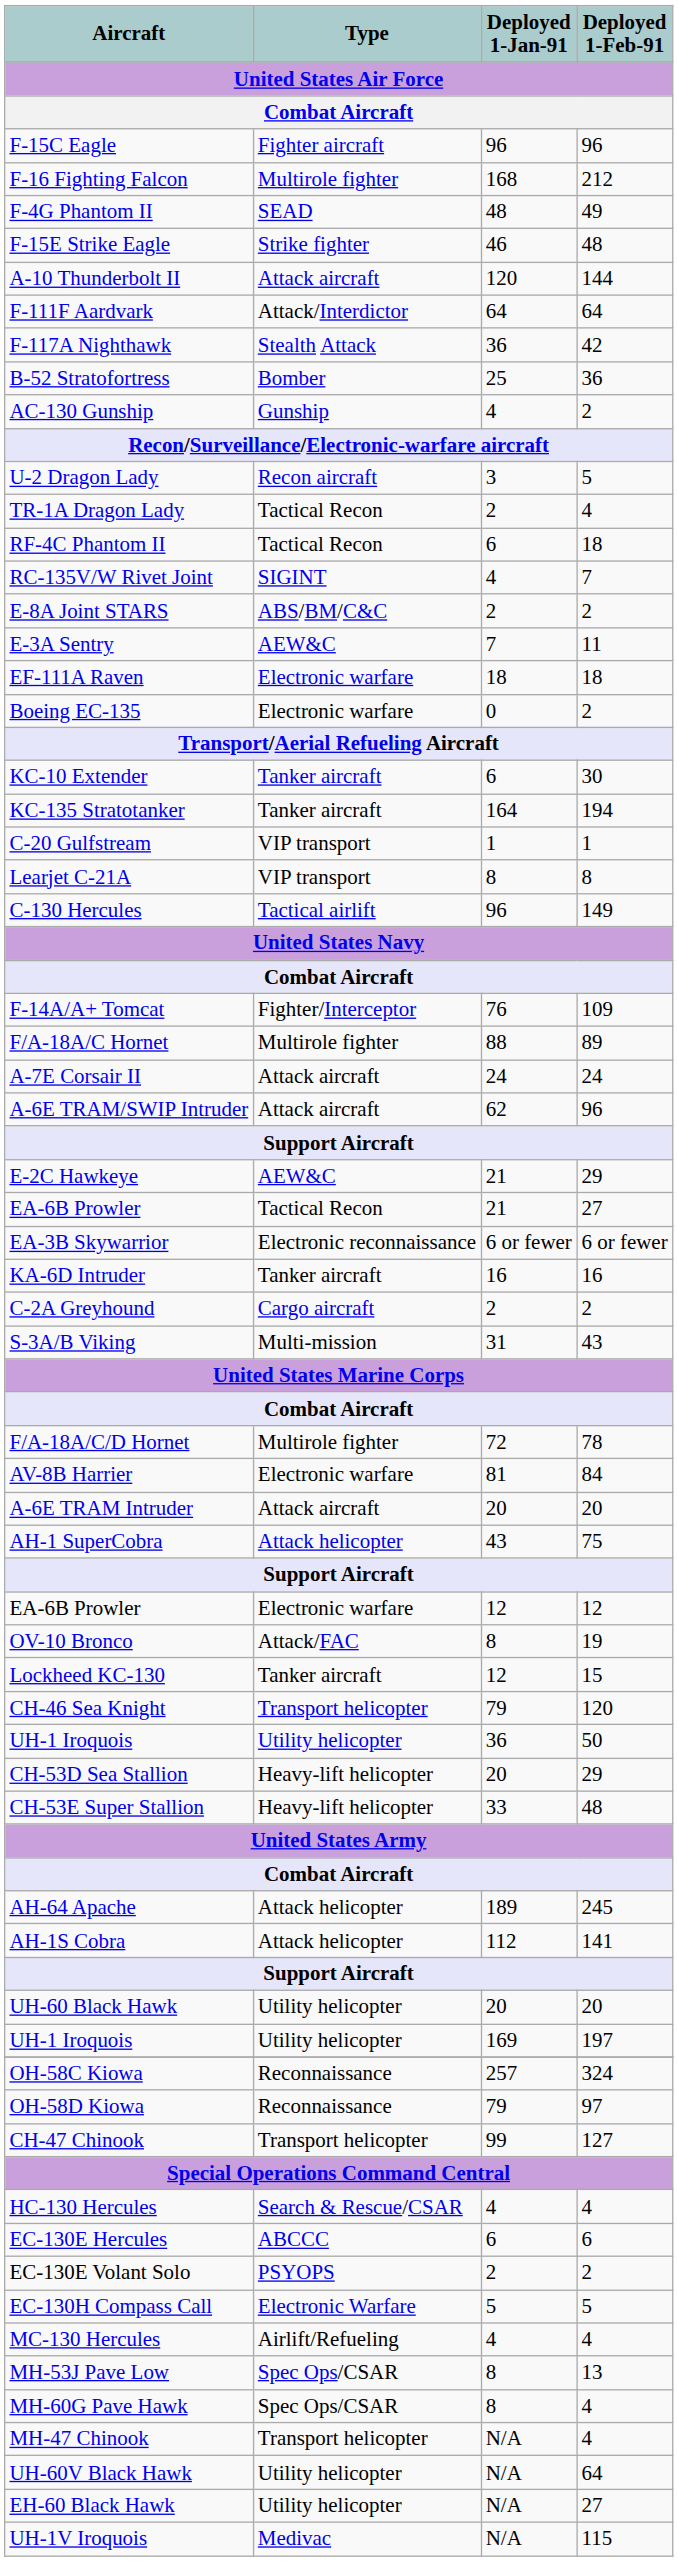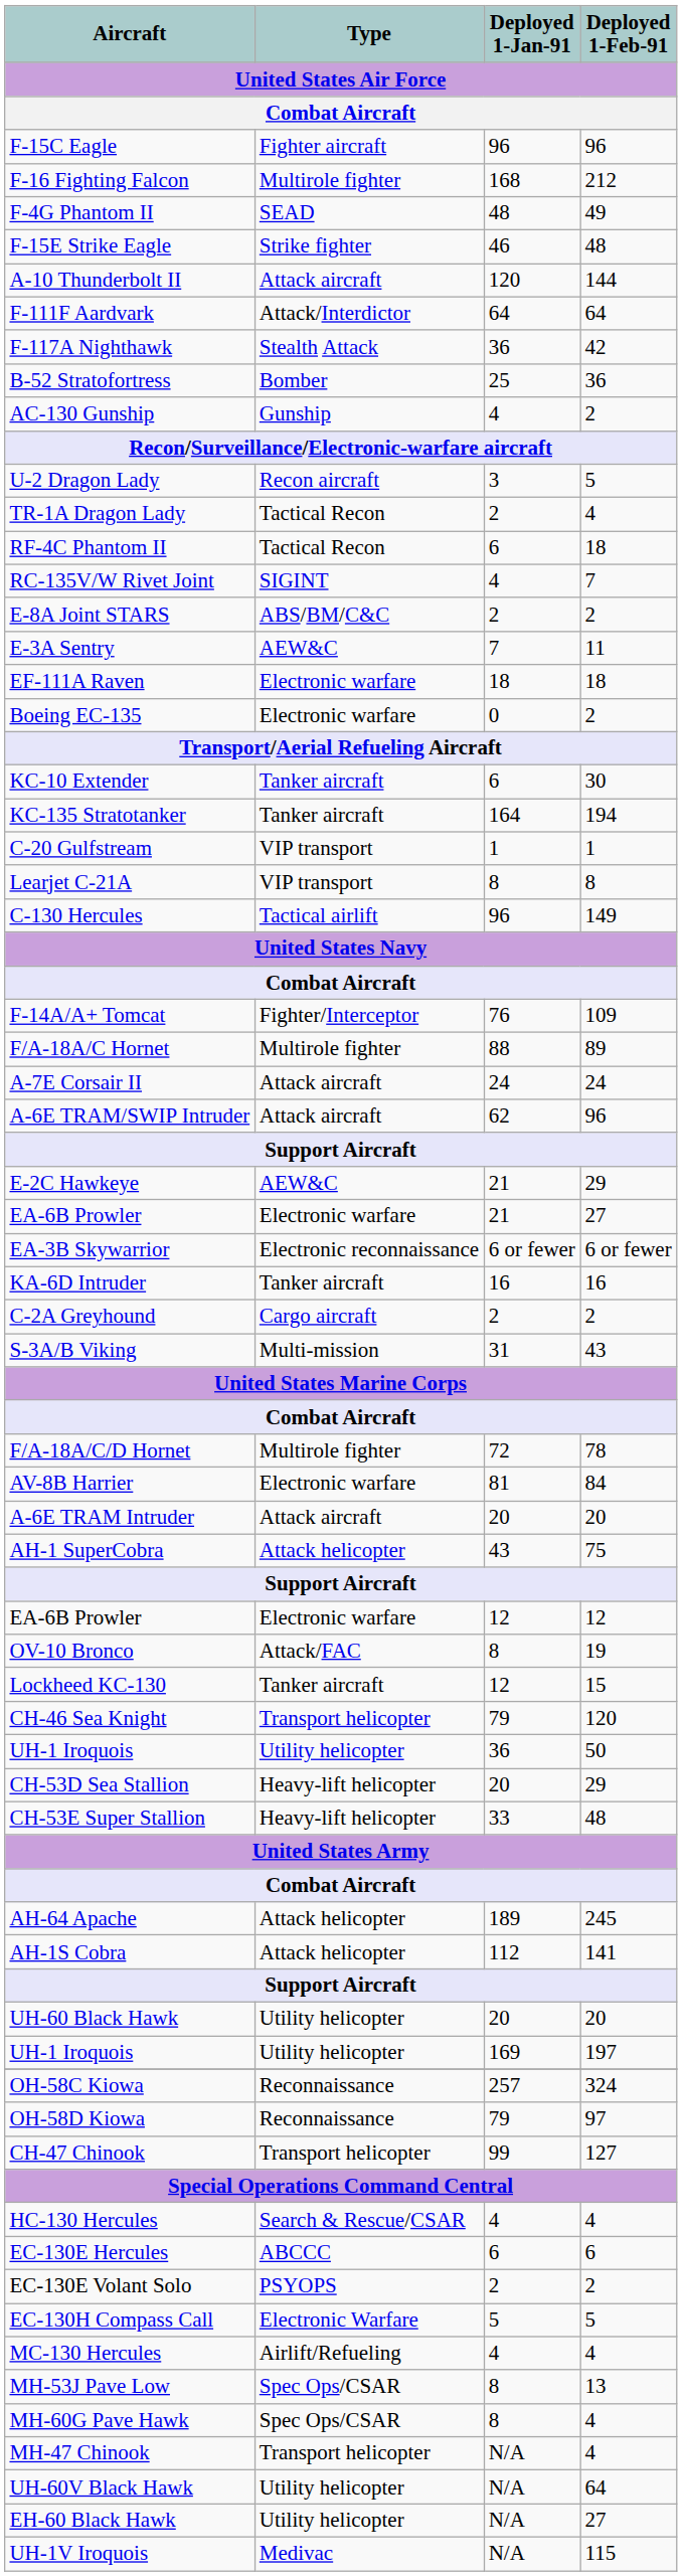EA-6B Prowler / 27 | Type: Tactical Recon -> Electronic warfare
